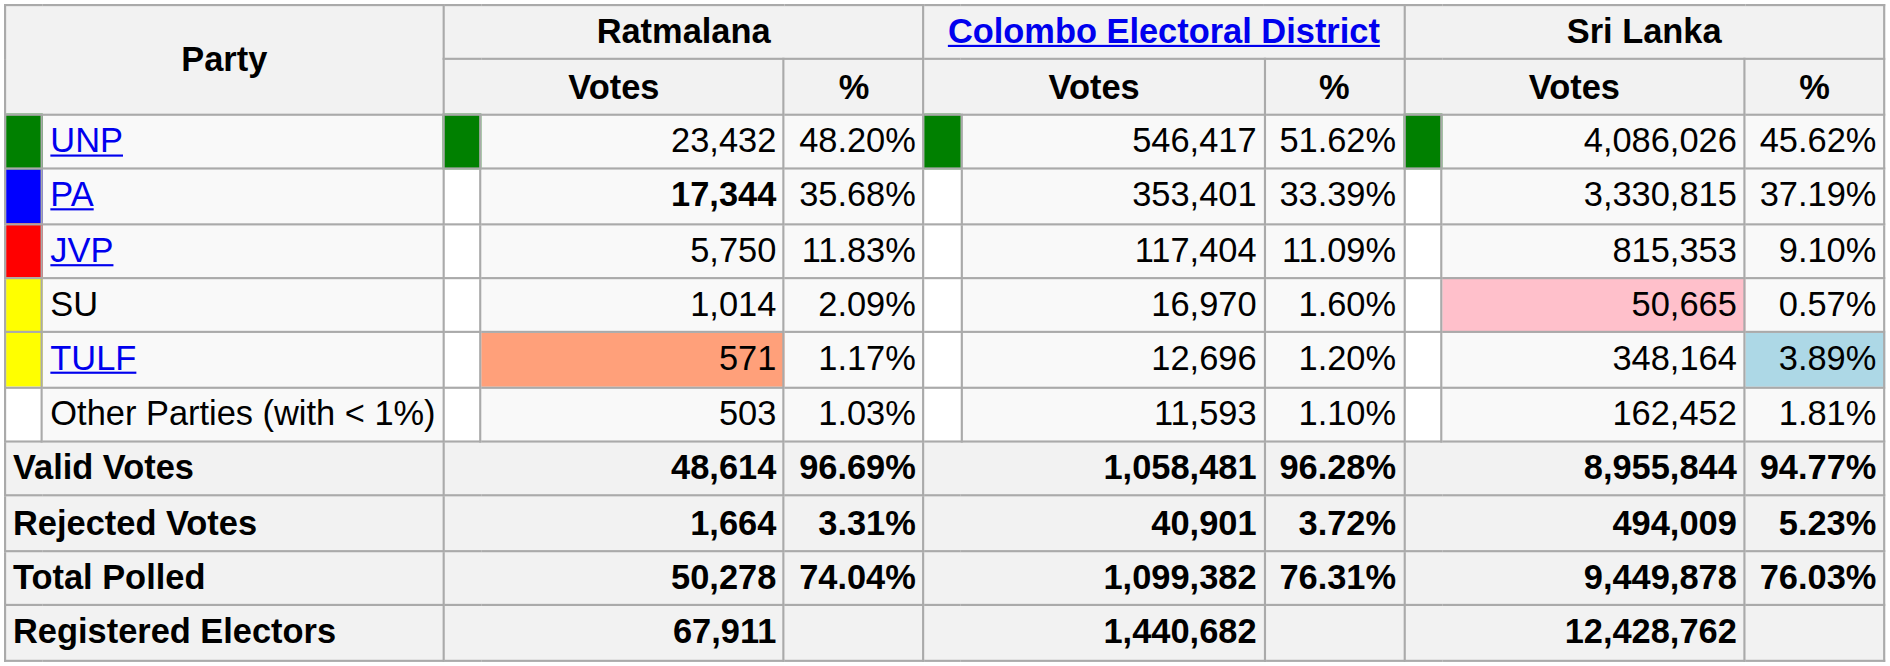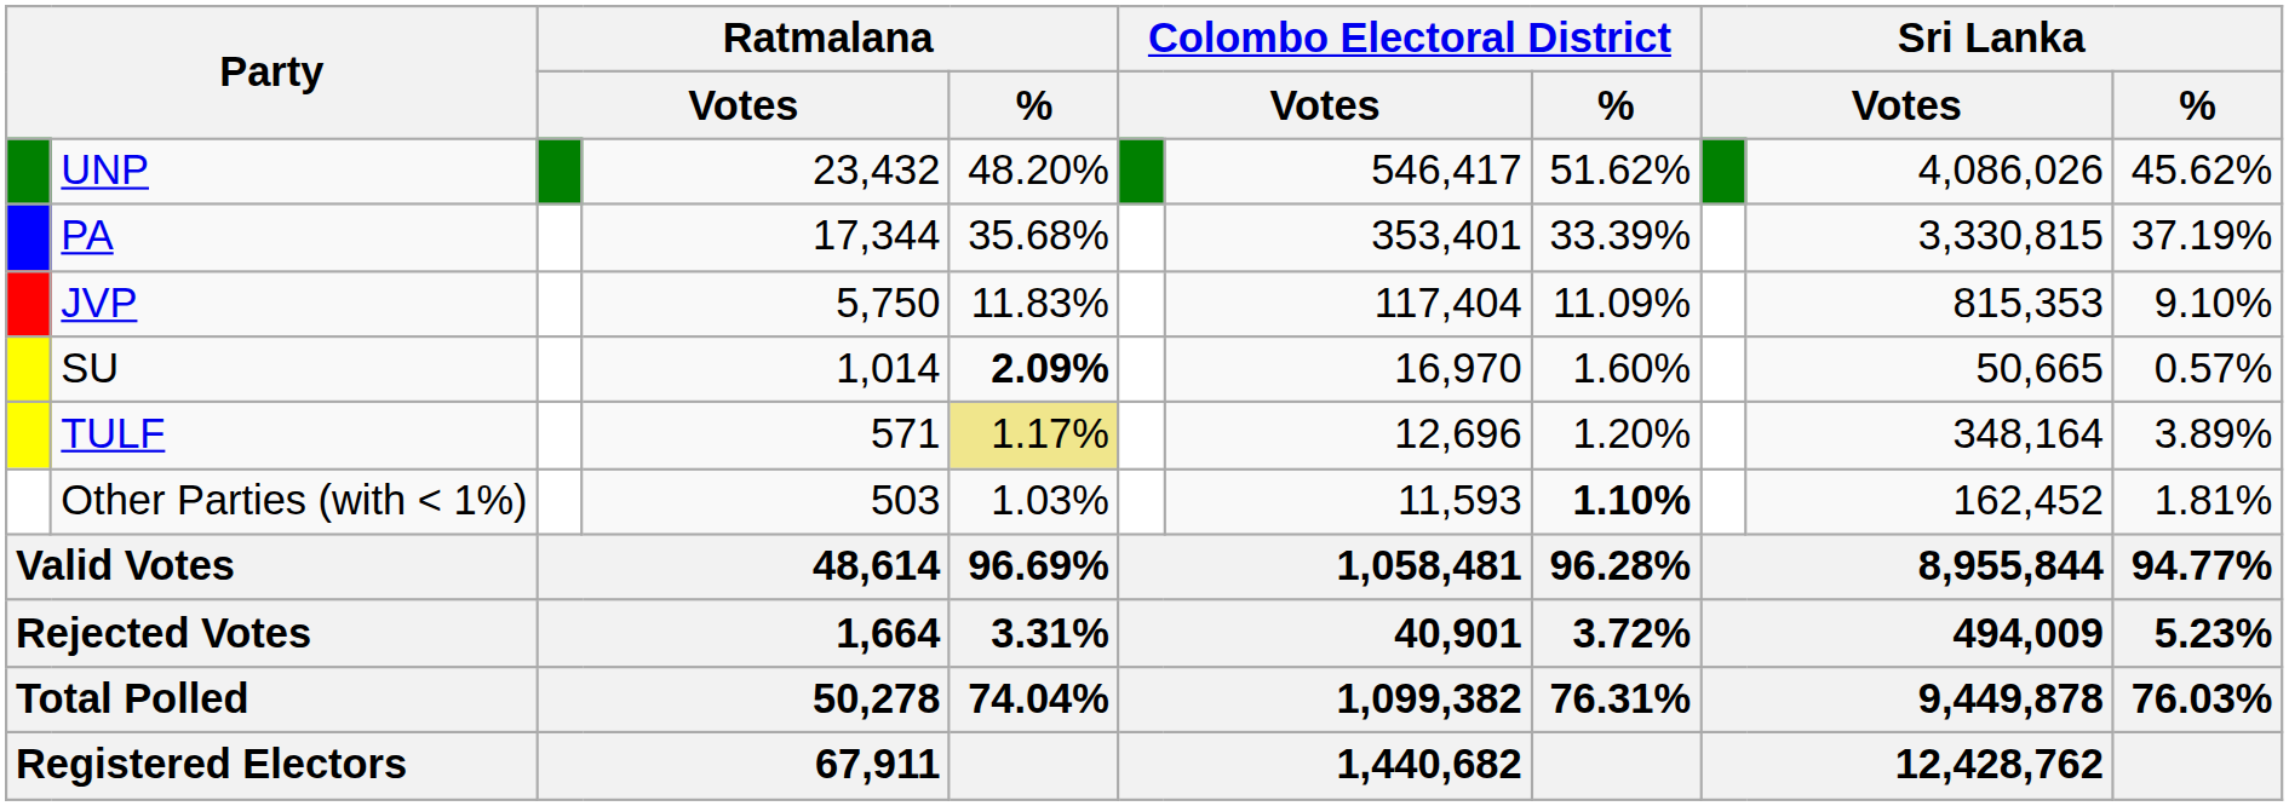PA | column 4: bold -> normal
SU | Ratmalana / %: normal -> bold
SU | column 10: pink background -> no background
TULF | column 4: lightsalmon background -> no background
TULF | Ratmalana / %: no background -> khaki background
TULF | Sri Lanka / %: lightblue background -> no background
Other Parties (with < 1%) | Colombo Electoral District / %: normal -> bold
